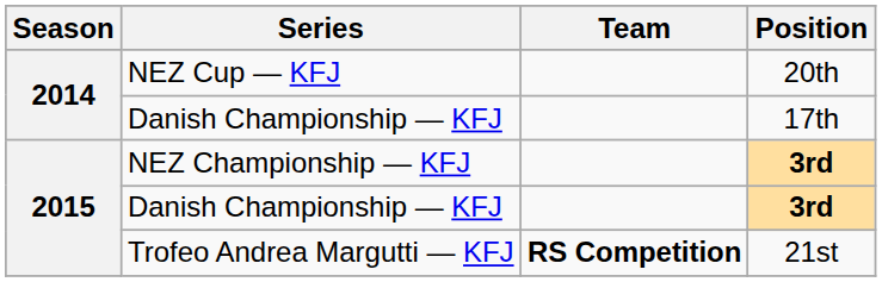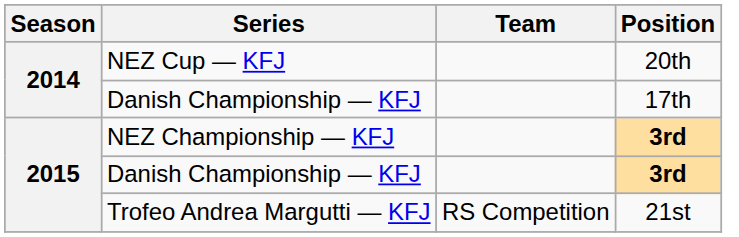Trofeo Andrea Margutti — KFJ | Team: bold -> normal
